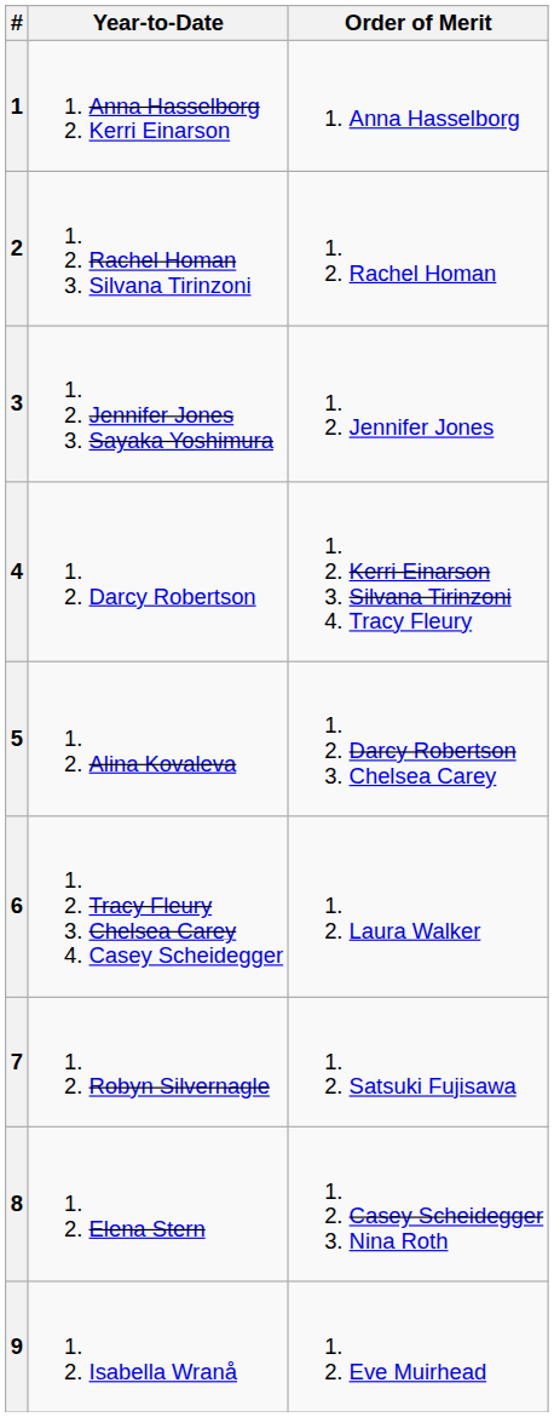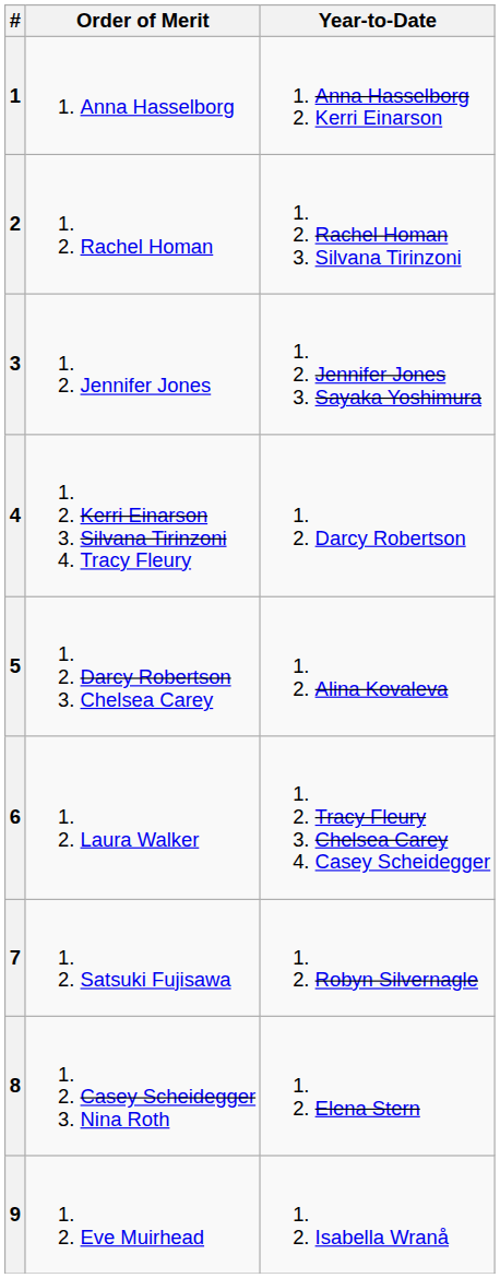columns swapped: Order of Merit <-> Year-to-Date
